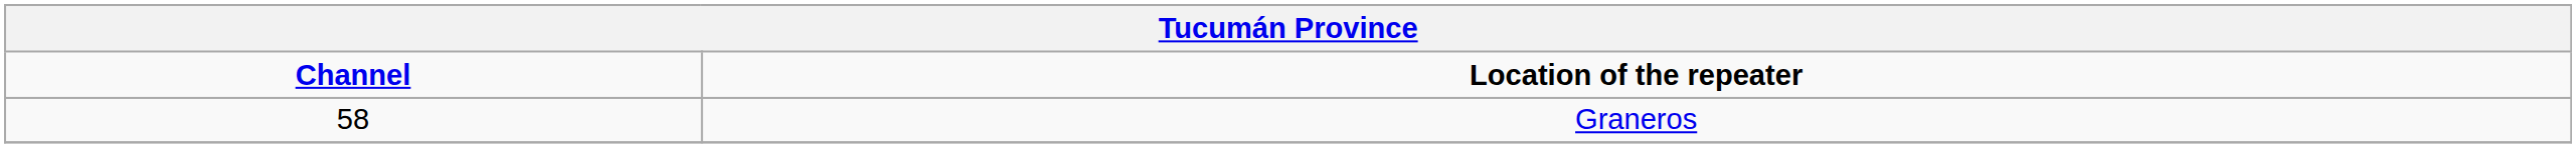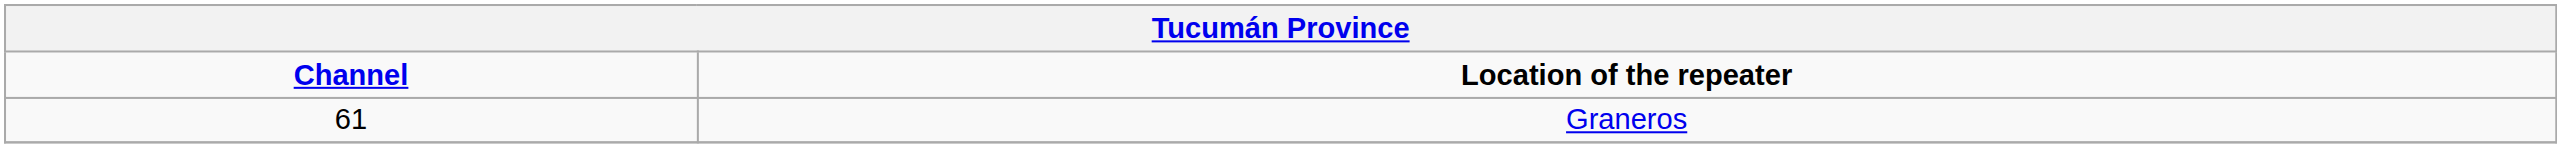Graneros | Channel: 58 -> 61
